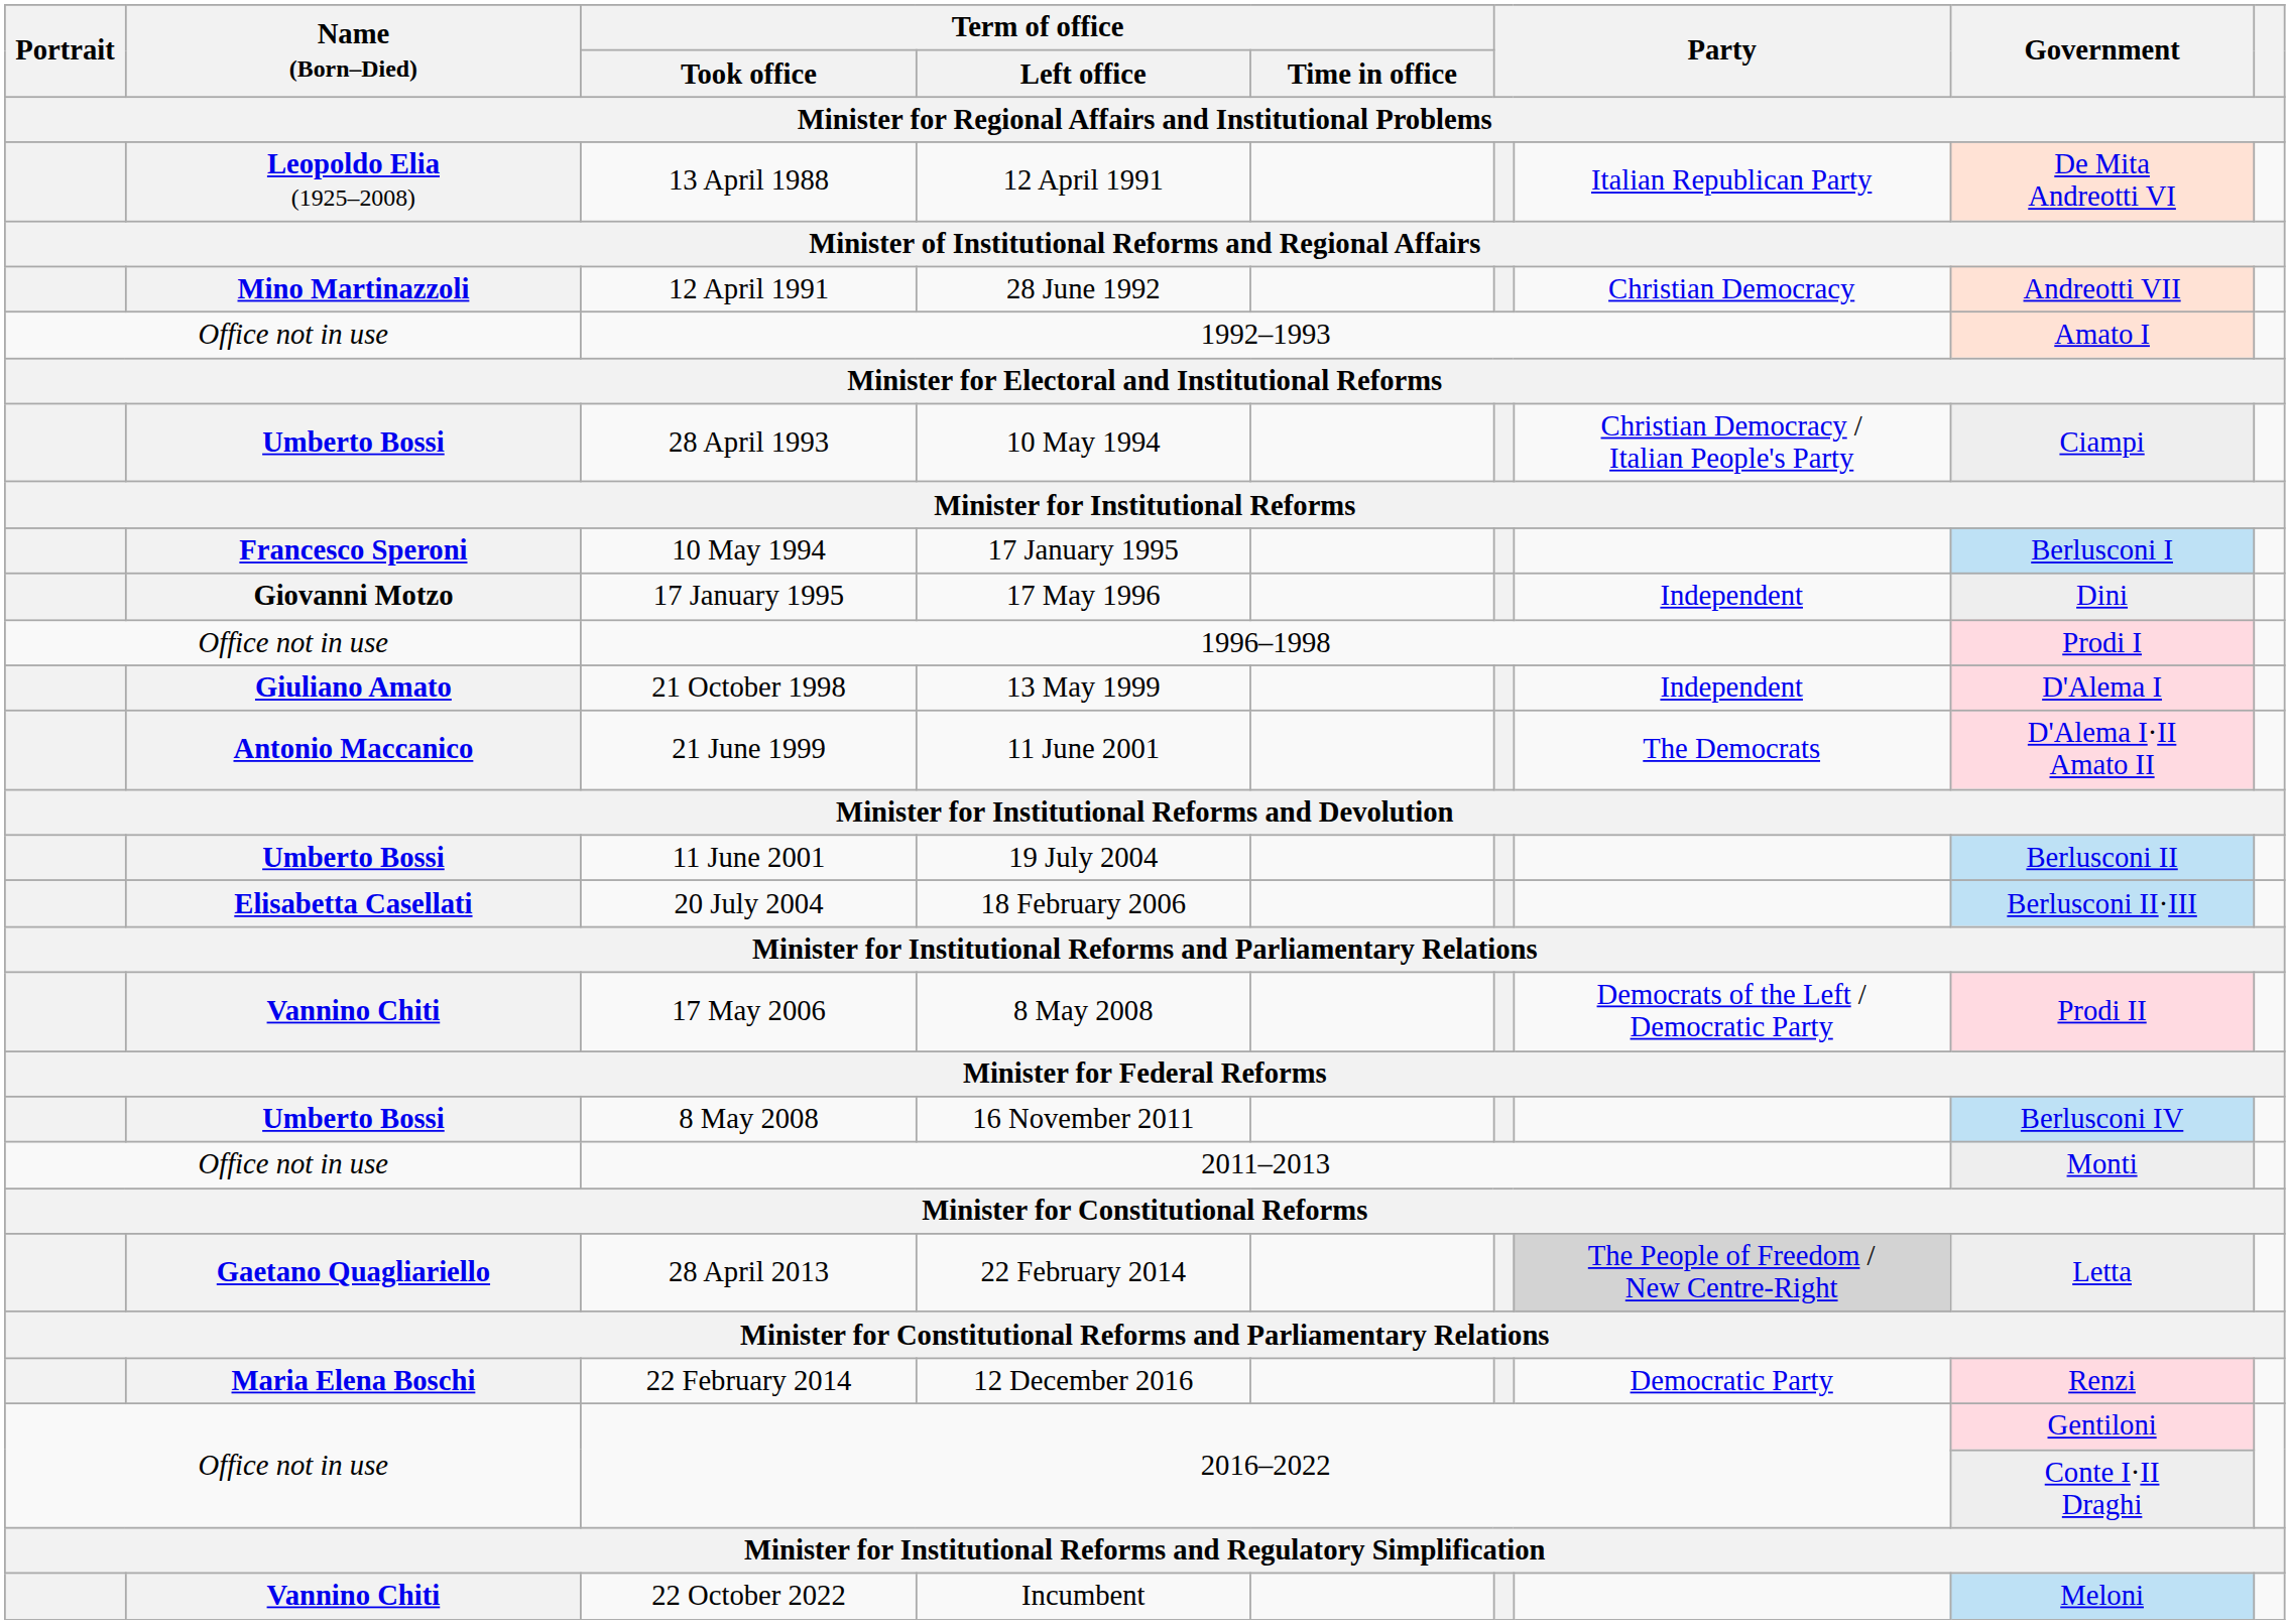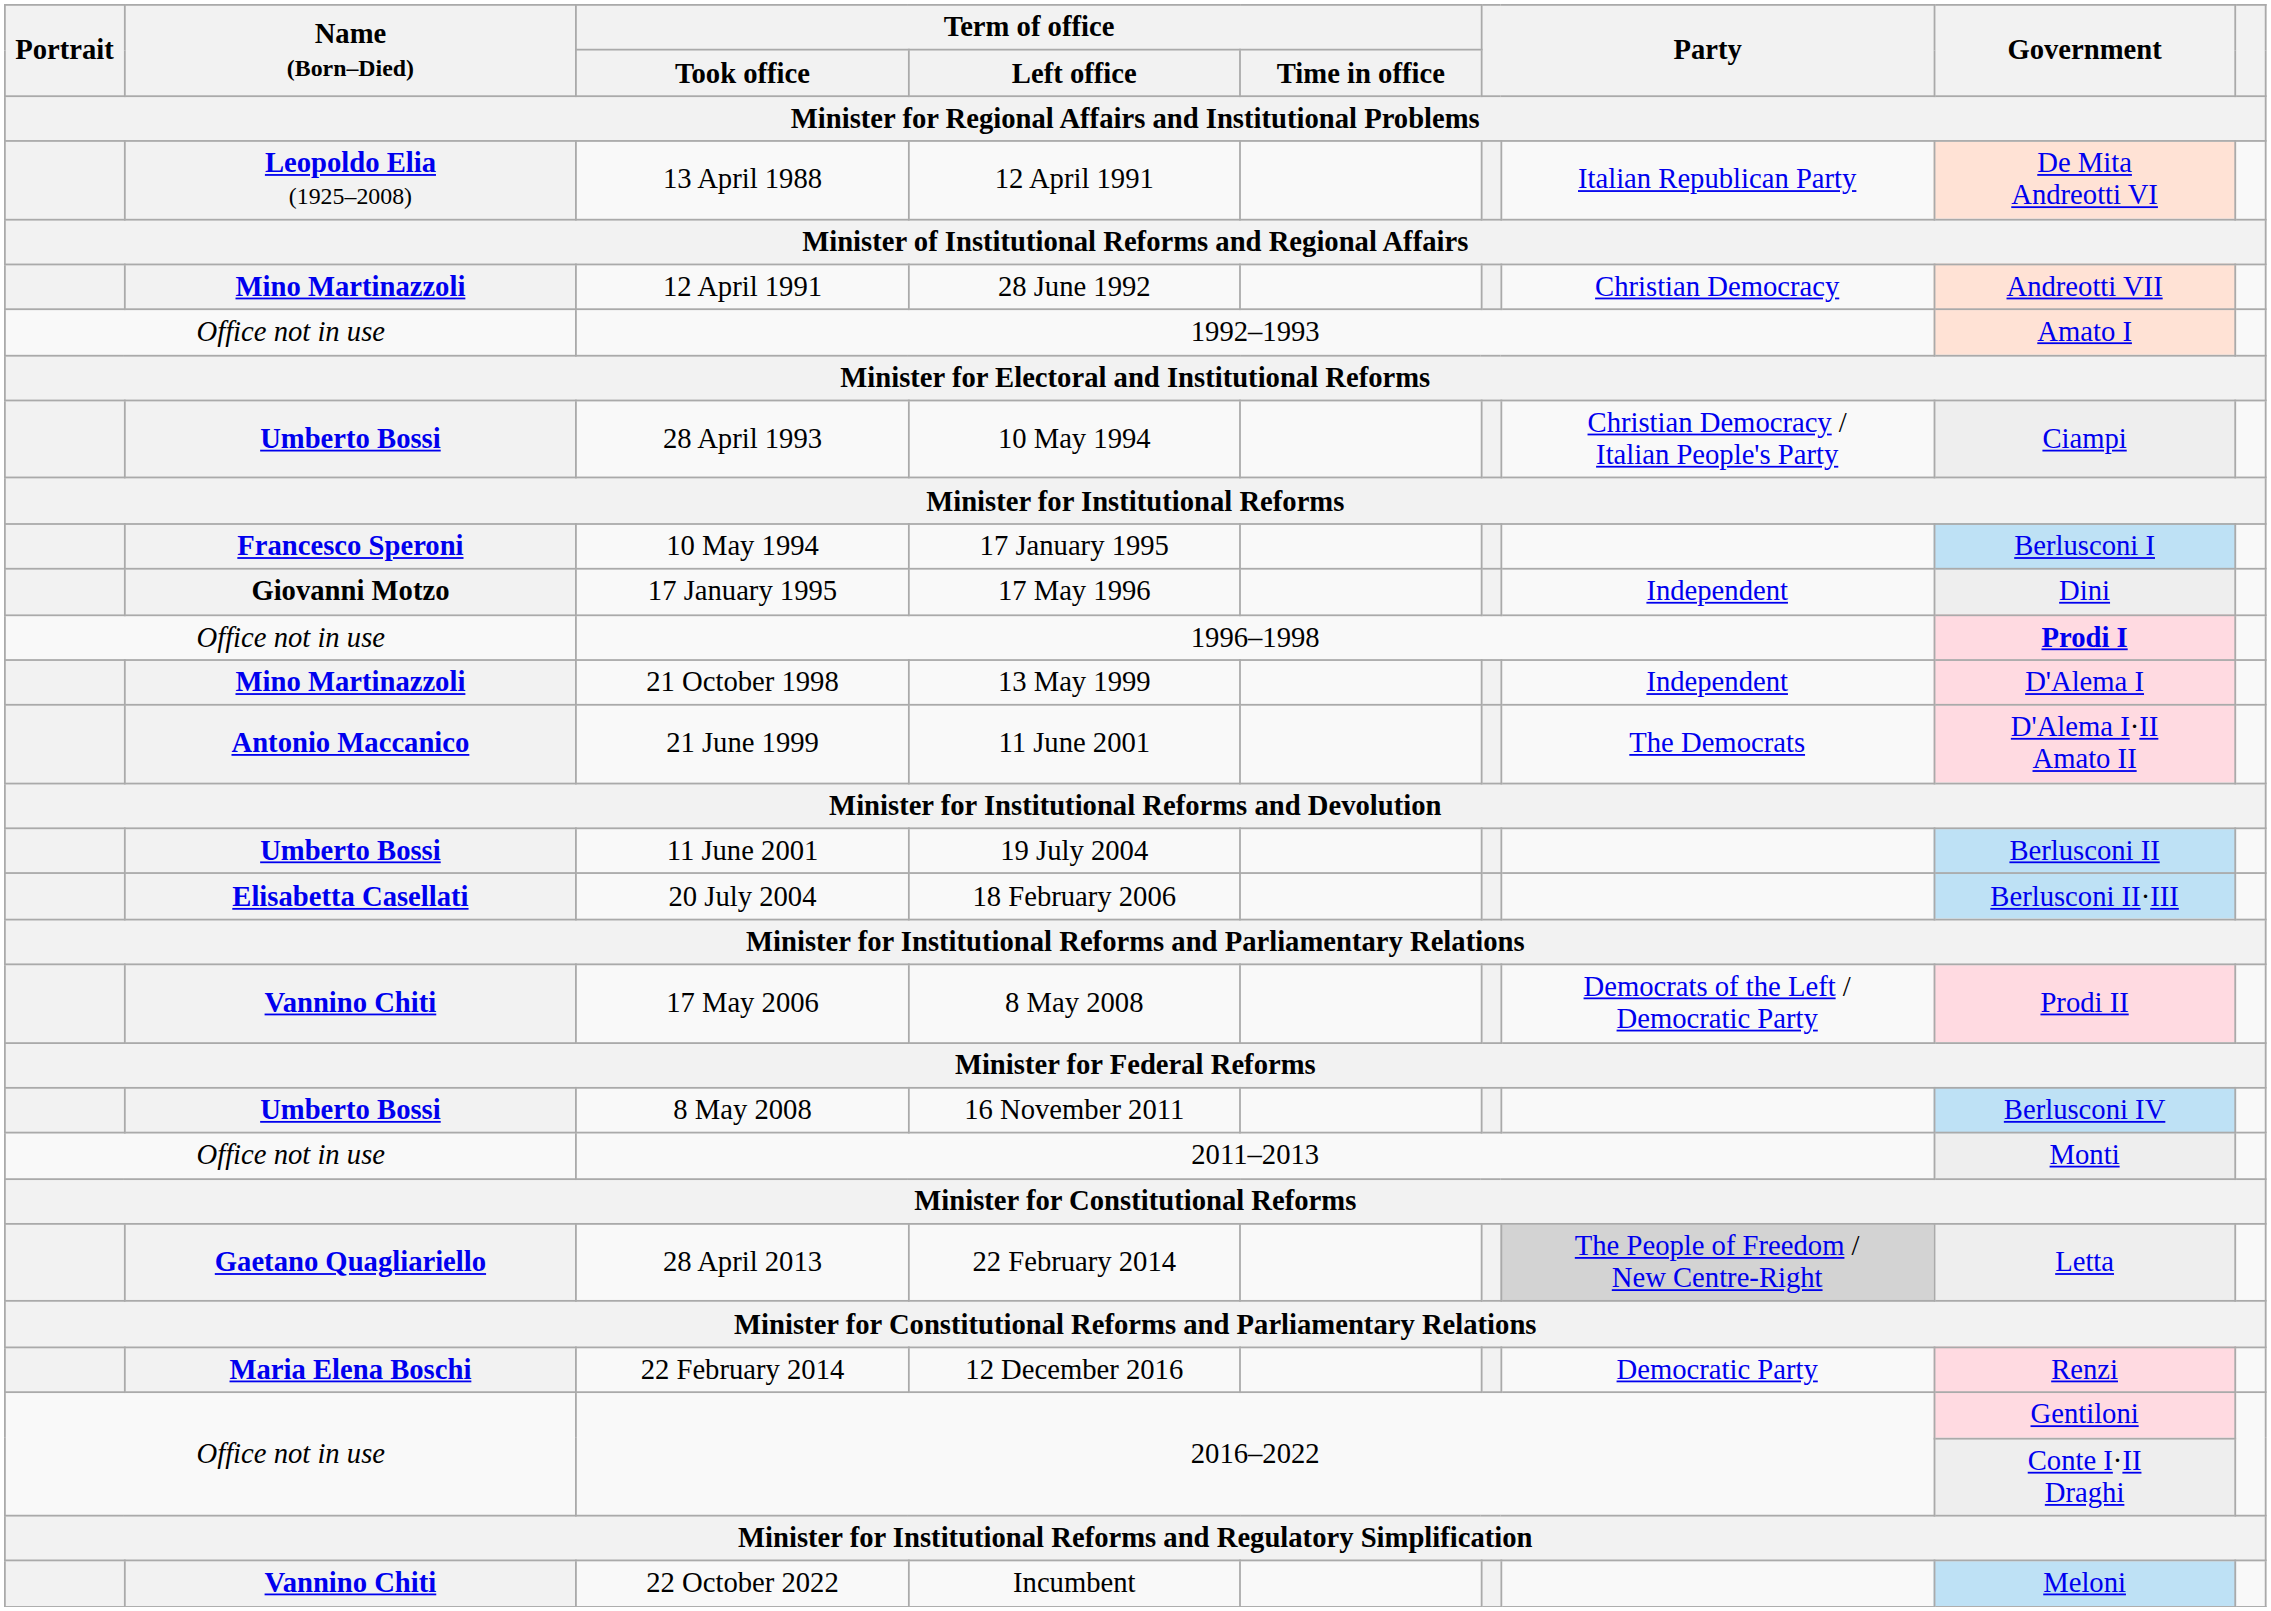1996–1998 | Government: normal -> bold
21 October 1998 | Name (Born–Died): Giuliano Amato -> Mino Martinazzoli
